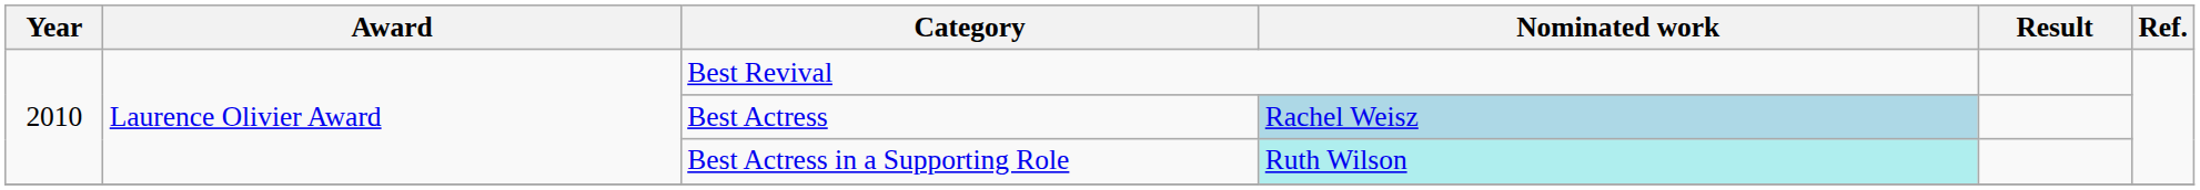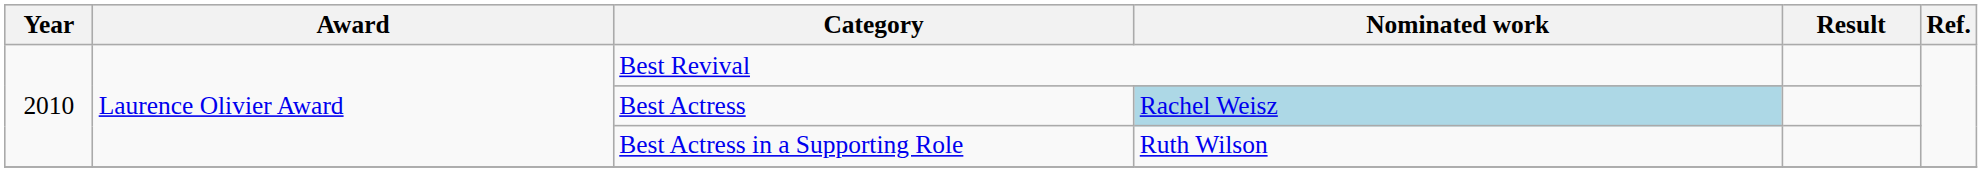Best Actress in a Supporting Role | Nominated work: paleturquoise background -> no background
